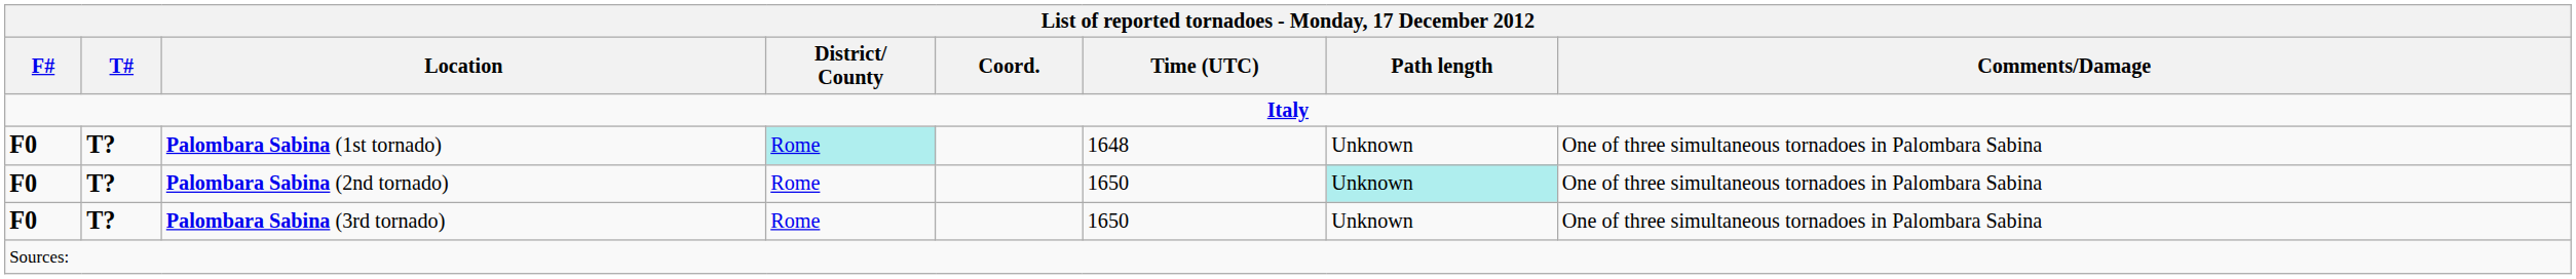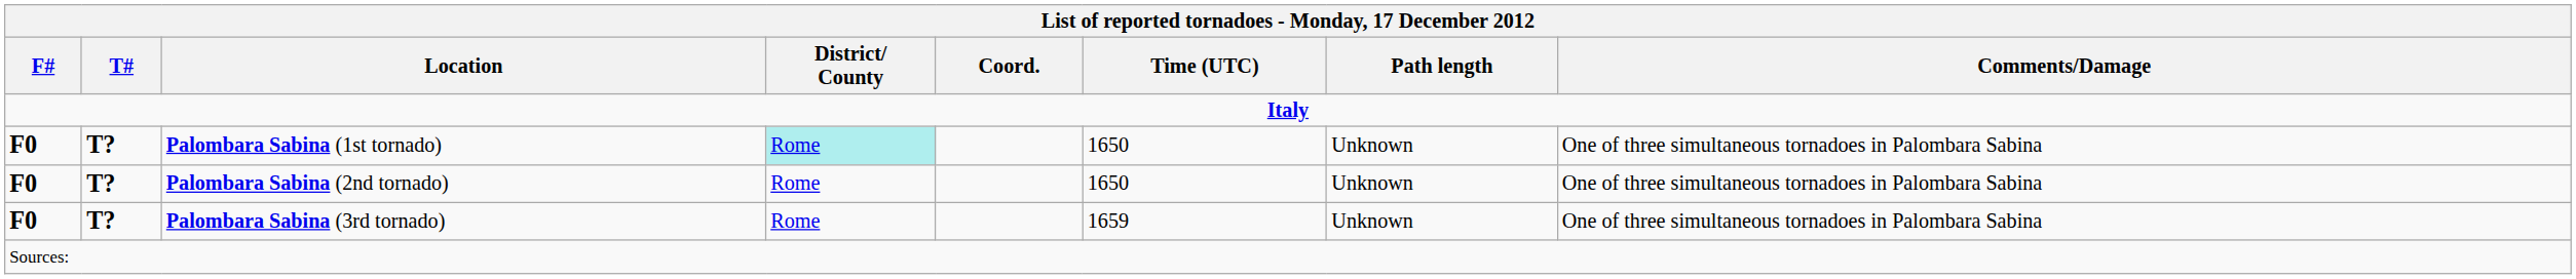Palombara Sabina (1st tornado) | Time (UTC): 1648 -> 1650
Palombara Sabina (2nd tornado) | Path length: paleturquoise background -> no background
Palombara Sabina (3rd tornado) | Time (UTC): 1650 -> 1659
